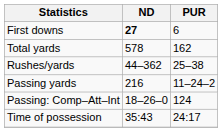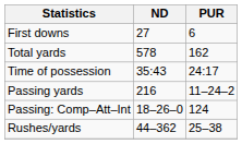First downs | ND: bold -> normal
rows swapped: Rushes/yards <-> Time of possession
